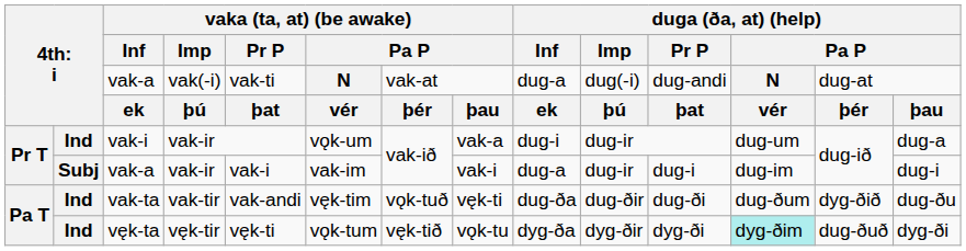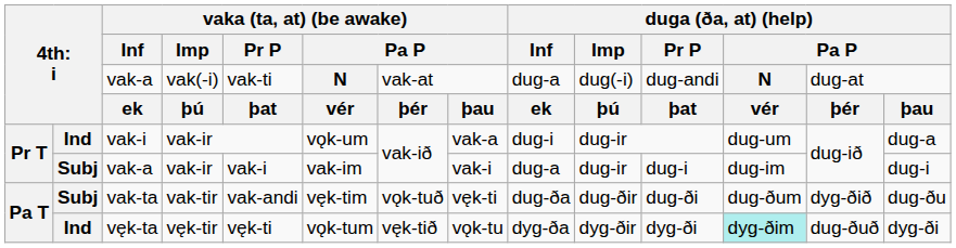vak-ta | column 2: Ind -> Subj
